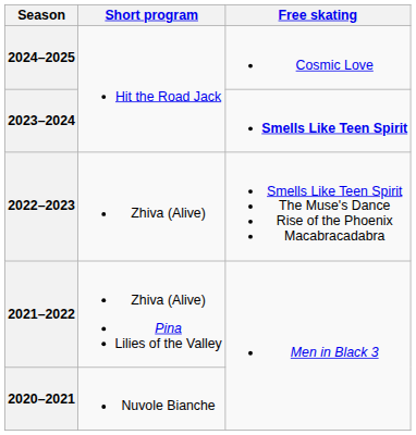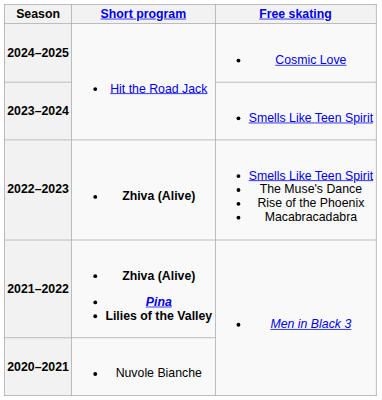2023–2024 | Free skating: bold -> normal
2022–2023 | Short program: normal -> bold
2021–2022 | Short program: normal -> bold
